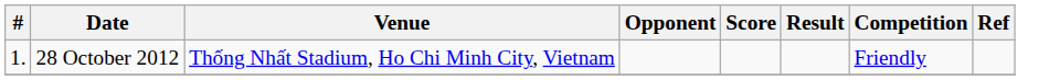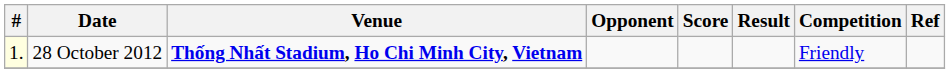28 October 2012 | #: no background -> lightyellow background
28 October 2012 | Venue: normal -> bold
